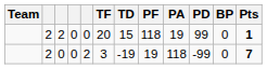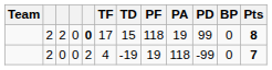row 2 | column 5: normal -> bold
row 2 | TF: 20 -> 17
row 2 | Pts: 1 -> 8
row 3 | TF: 3 -> 4
